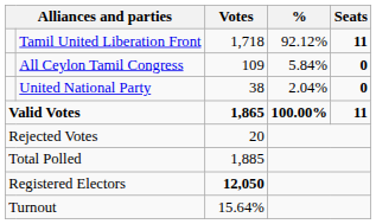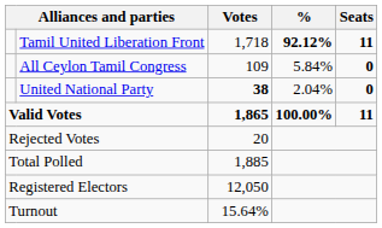Tamil United Liberation Front | %: normal -> bold
United National Party | Votes: normal -> bold
Registered Electors | Votes: bold -> normal
